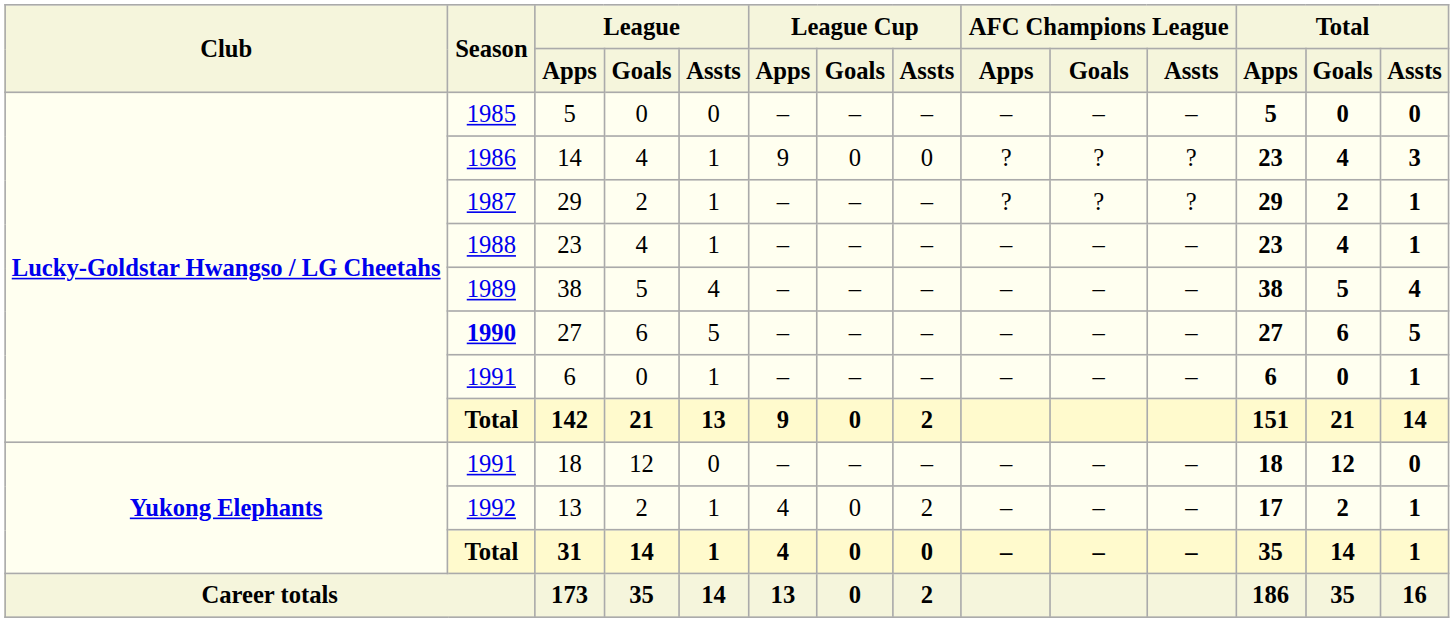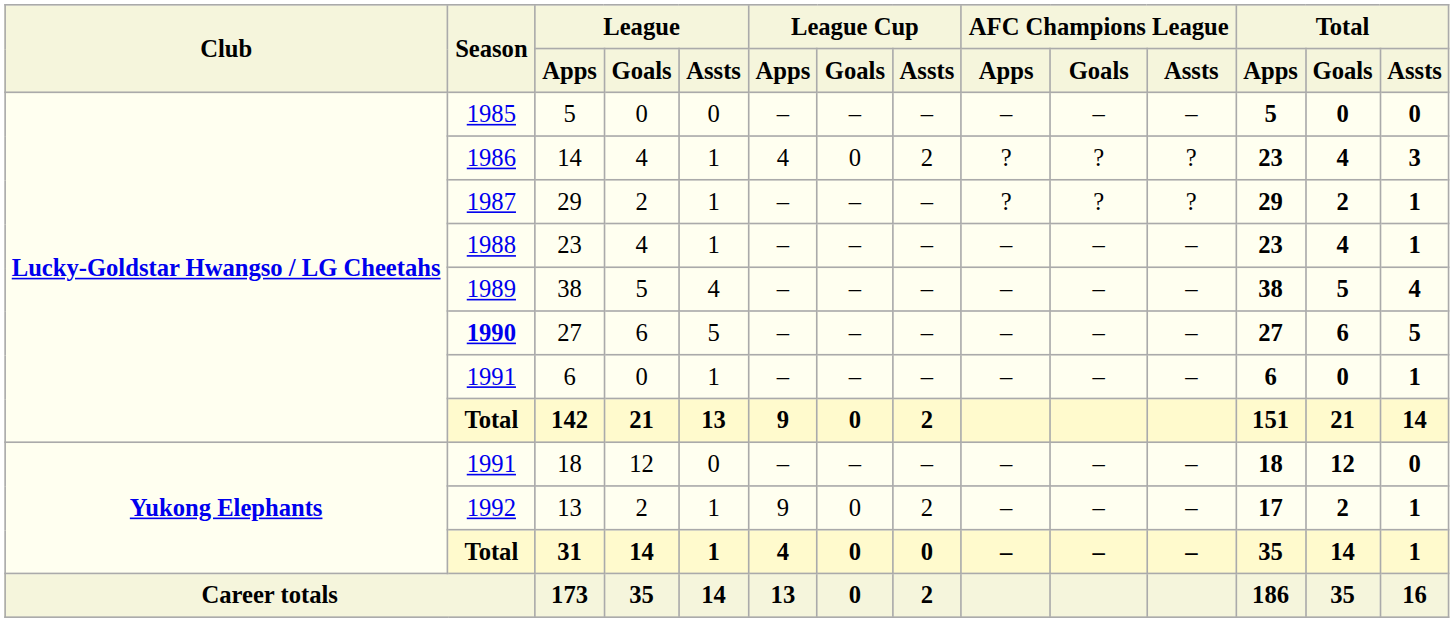row 4 | League Cup / Apps: 9 -> 4
row 4 | League Cup / Assts: 0 -> 2
row 12 | League Cup / Apps: 4 -> 9
